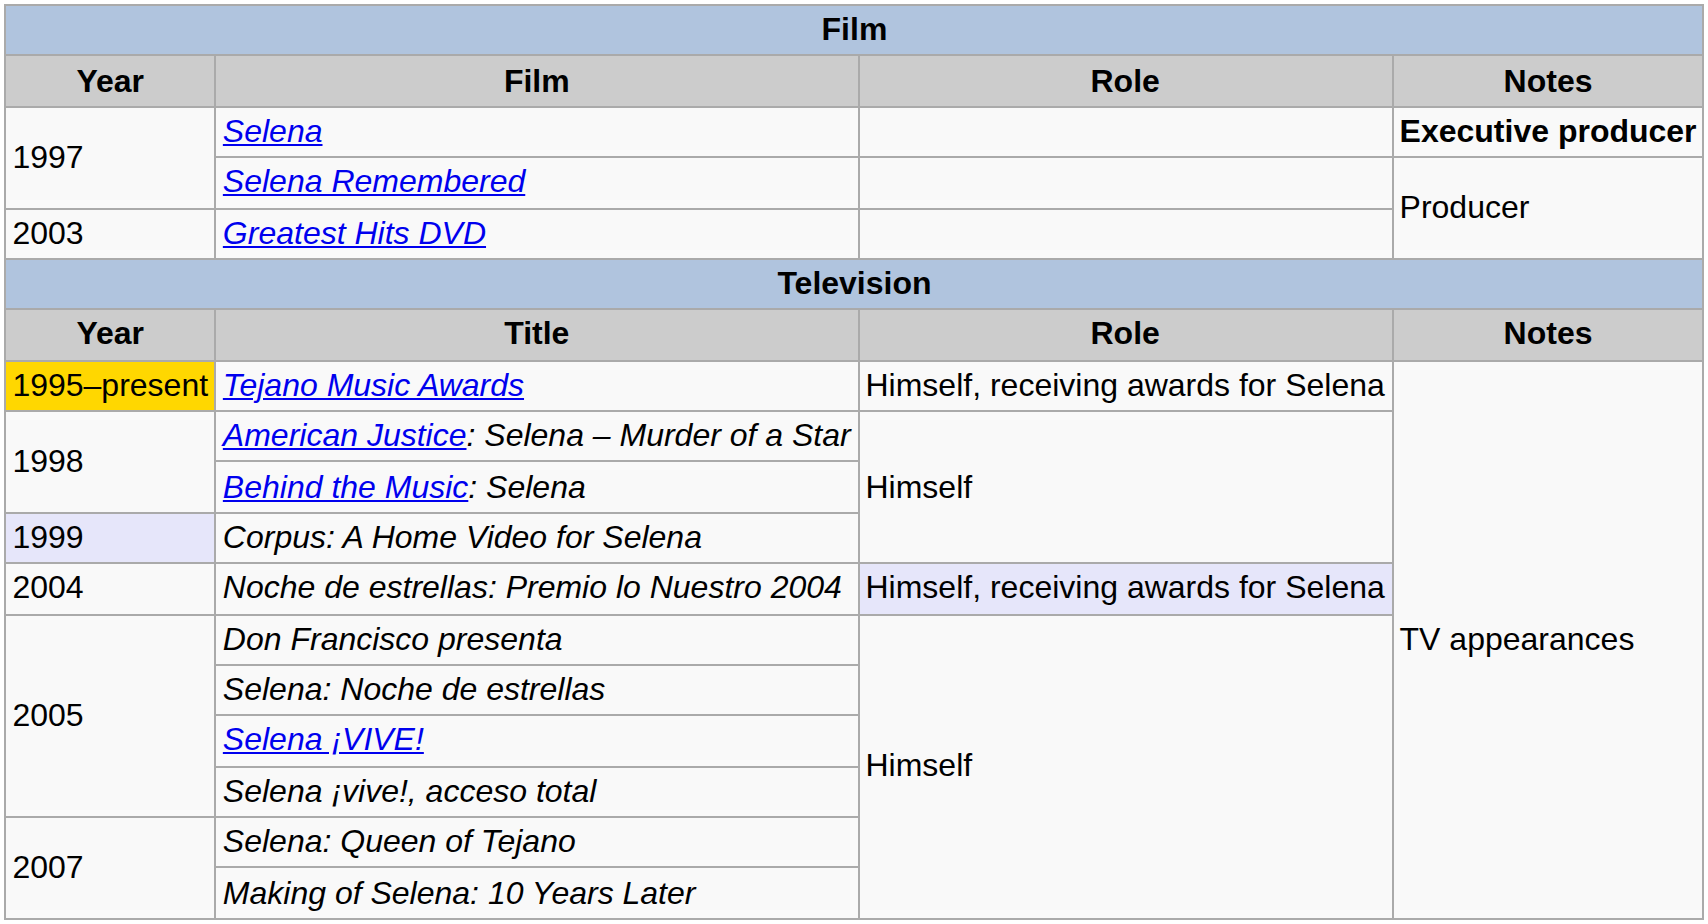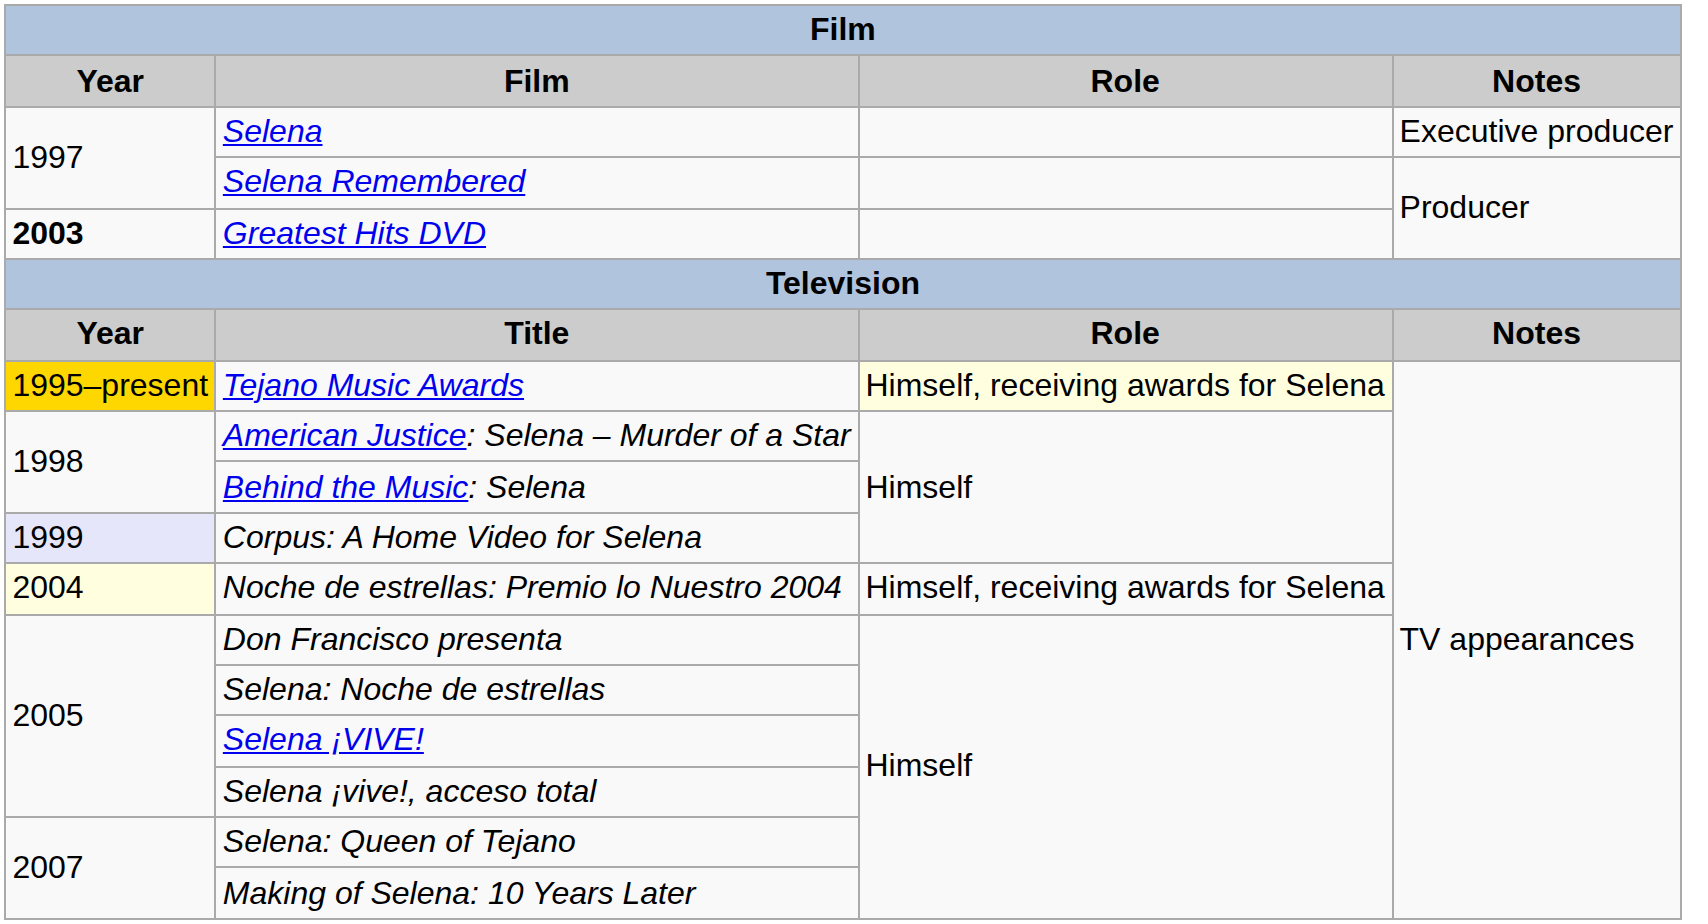Selena | Notes: bold -> normal
Greatest Hits DVD | Year: normal -> bold
Tejano Music Awards | Role: no background -> lightyellow background
Noche de estrellas: Premio lo Nuestro 2004 | Year: no background -> lightyellow background
Noche de estrellas: Premio lo Nuestro 2004 | Role: lavender background -> no background
